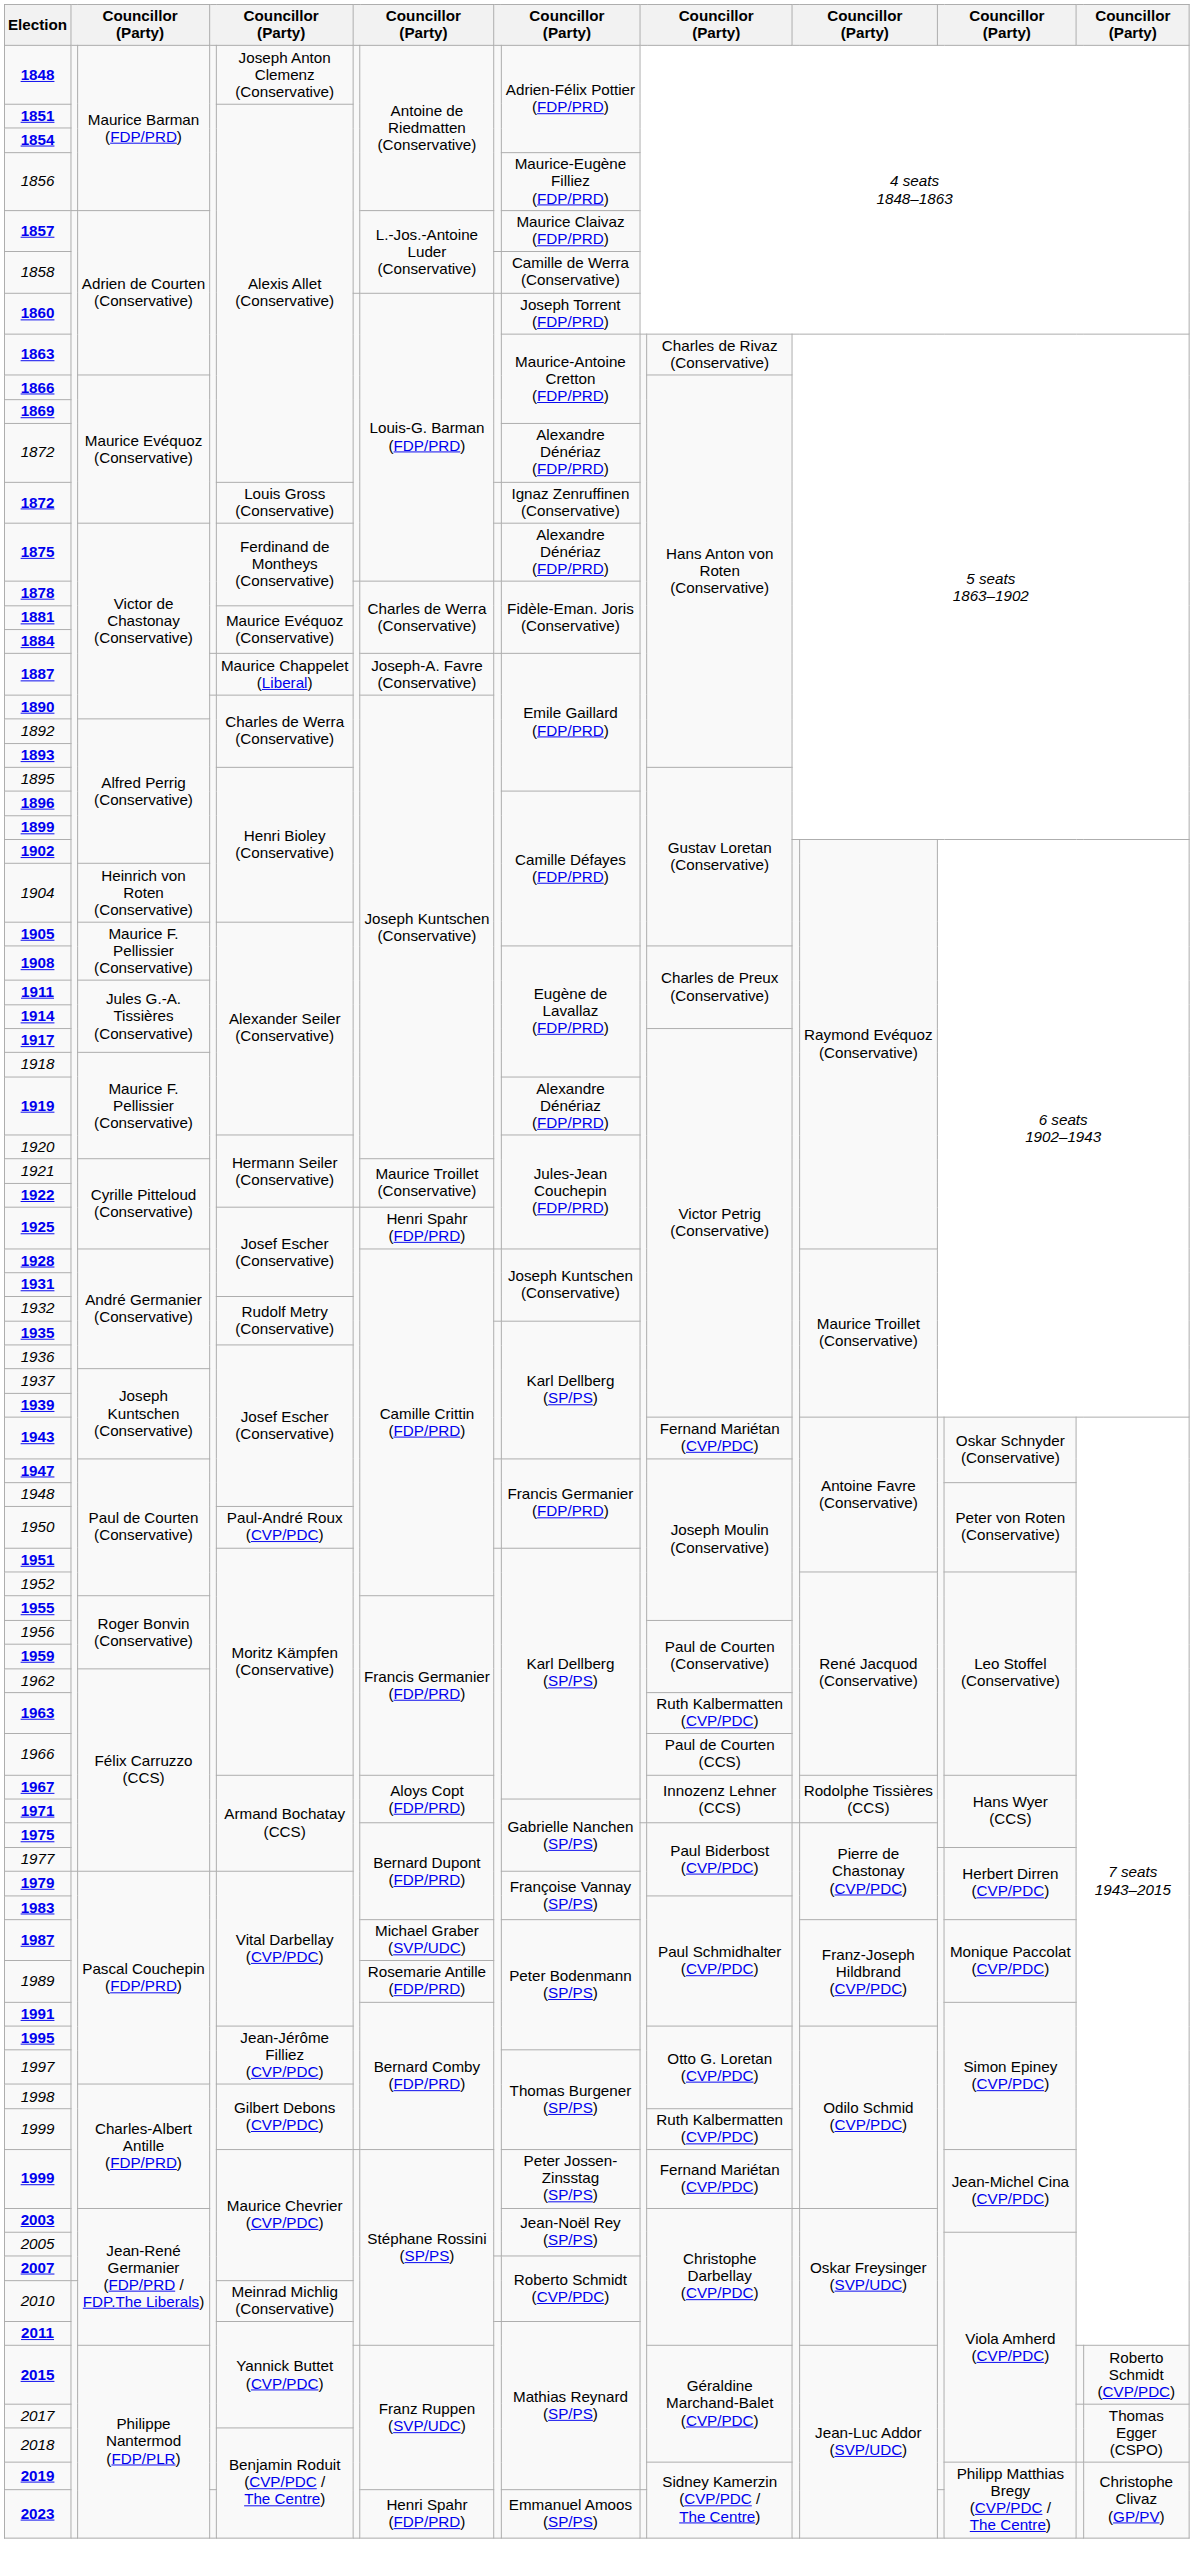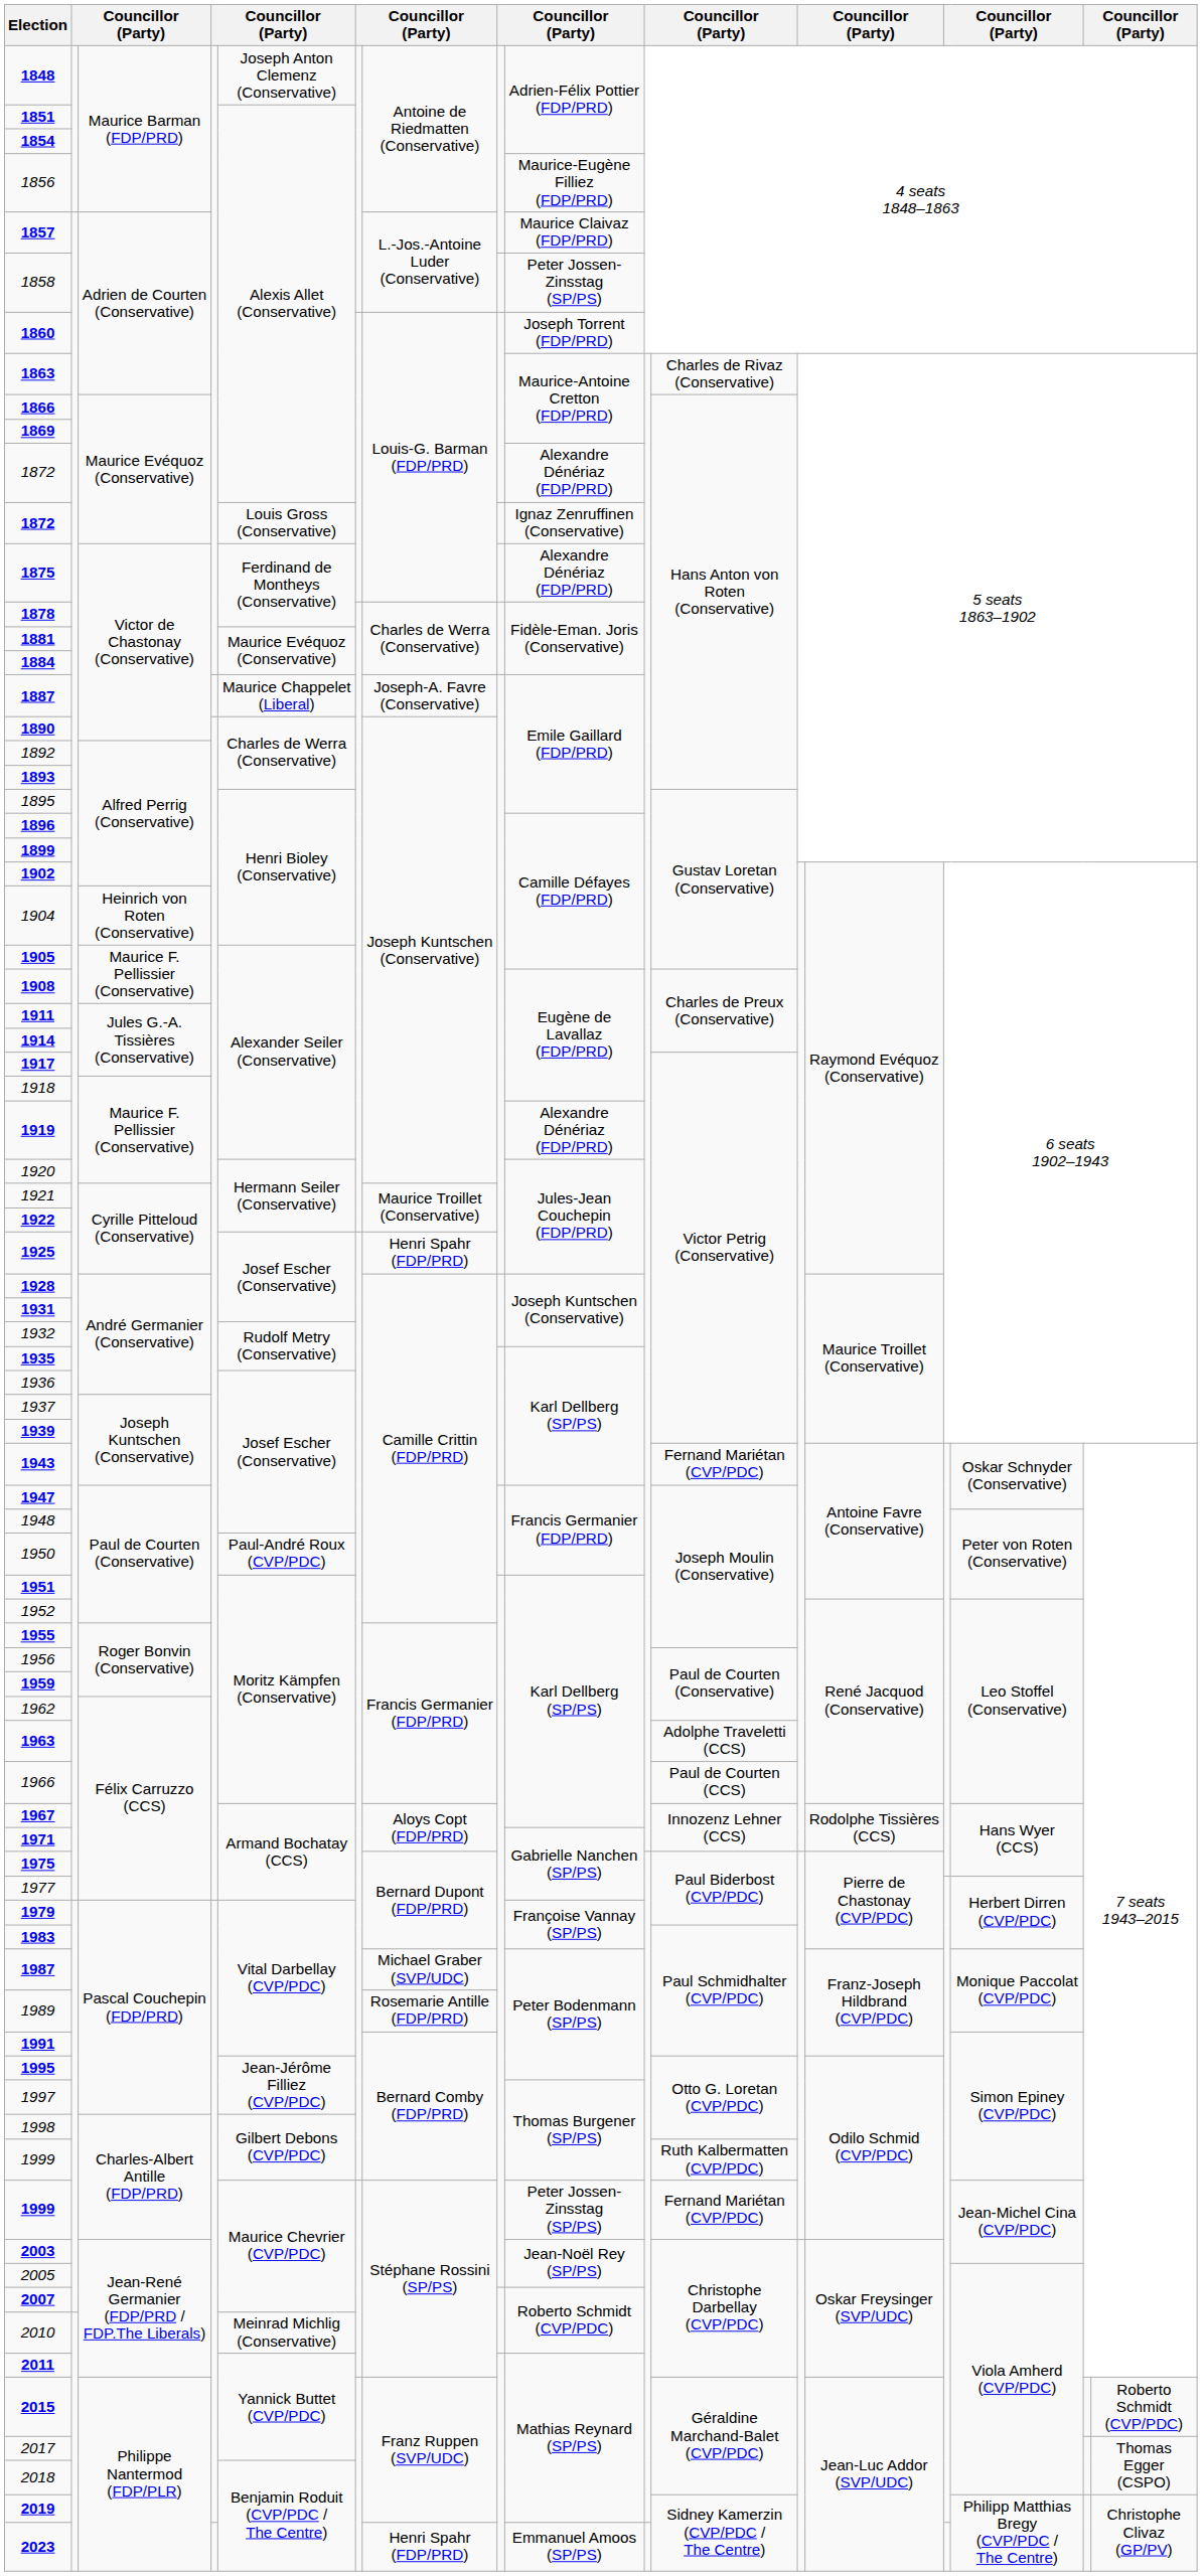1858 | column 9: Camille de Werra (Conservative) -> Peter Jossen-Zinsstag (SP/PS)
1963 | column 11: Ruth Kalbermatten (CVP/PDC) -> Adolphe Traveletti (CCS)
